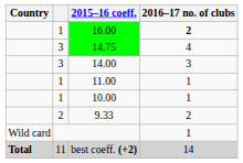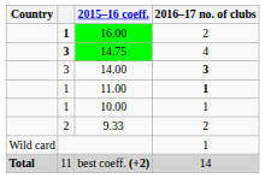16.00 | column 2: normal -> bold
16.00 | 2016–17 no. of clubs: bold -> normal
14.75 | column 2: normal -> bold
14.00 | 2016–17 no. of clubs: normal -> bold
11.00 | 2016–17 no. of clubs: normal -> bold
